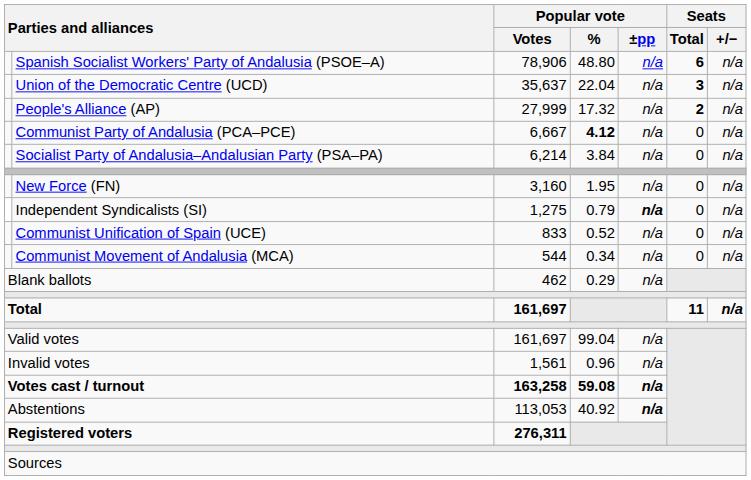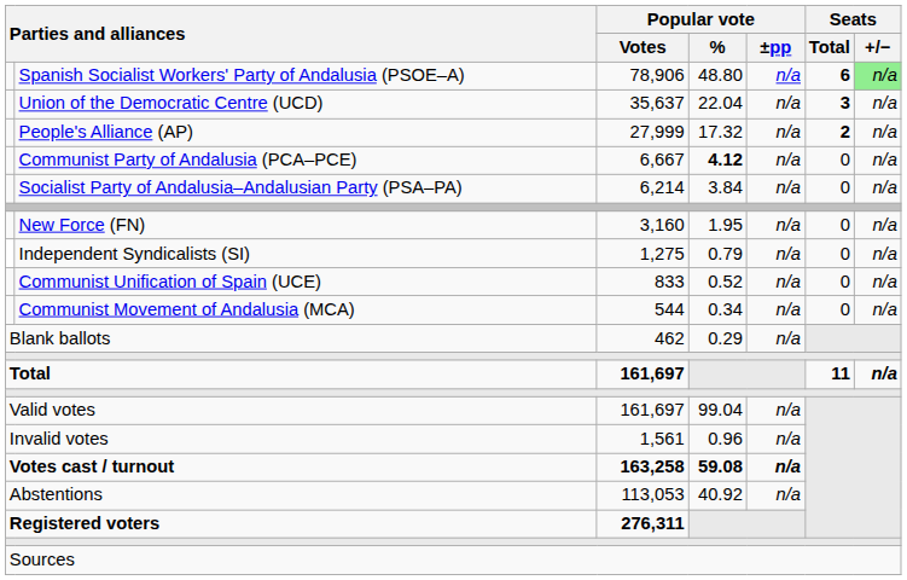Spanish Socialist Workers' Party of Andalusia (PSOE–A) | Seats / +/−: no background -> lightgreen background
Independent Syndicalists (SI) | Popular vote / ±pp: bold -> normal
Abstentions | Popular vote / ±pp: bold -> normal
